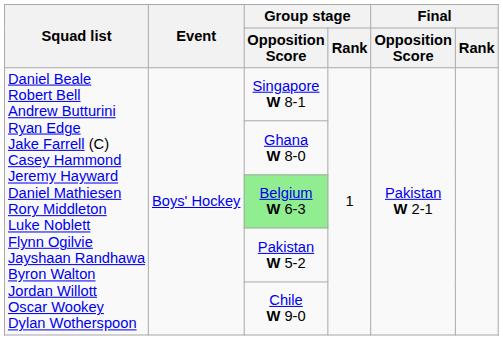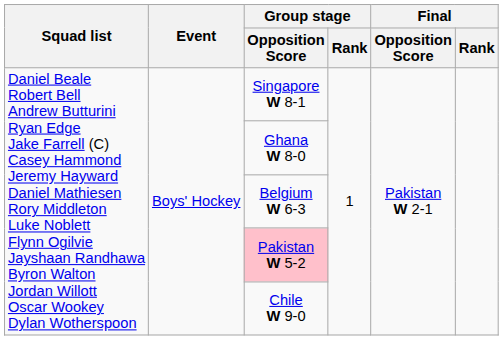Belgium W 6-3 | Group stage / Opposition Score: lightgreen background -> no background
Pakistan W 5-2 | Group stage / Opposition Score: no background -> pink background
